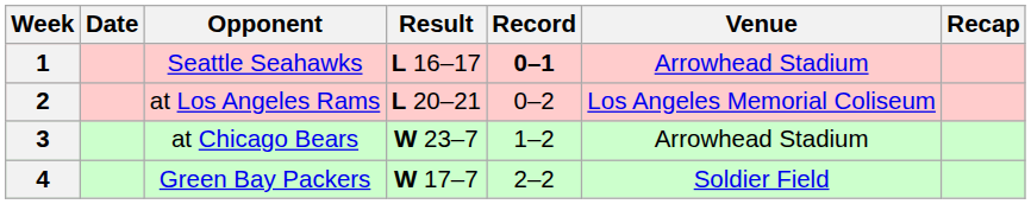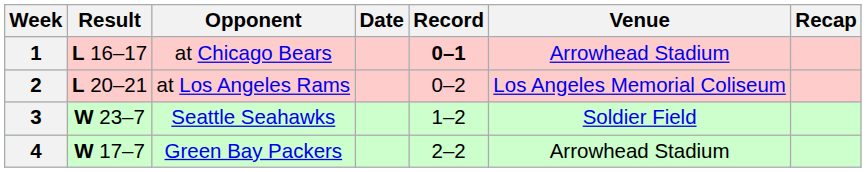columns swapped: Date <-> Result
1 | Opponent: Seattle Seahawks -> at Chicago Bears
3 | Opponent: at Chicago Bears -> Seattle Seahawks
3 | Venue: Arrowhead Stadium -> Soldier Field
4 | Venue: Soldier Field -> Arrowhead Stadium
